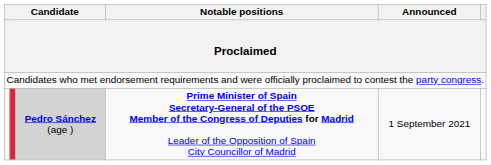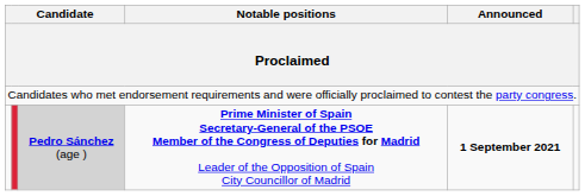row 4 | Announced: normal -> bold
